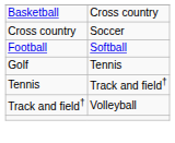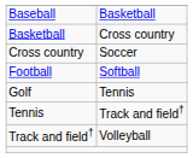+ row: Baseball | Basketball
